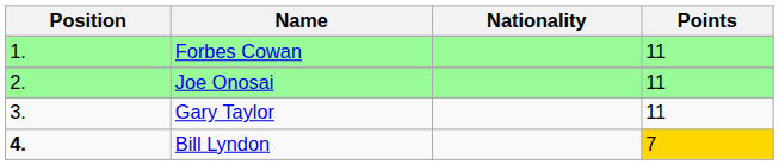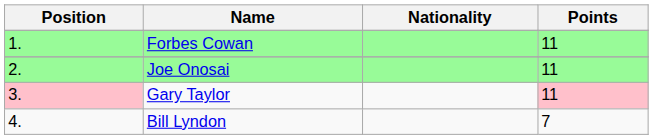Gary Taylor | Position: no background -> pink background
Gary Taylor | Points: no background -> pink background
Bill Lyndon | Position: bold -> normal
Bill Lyndon | Points: gold background -> no background
